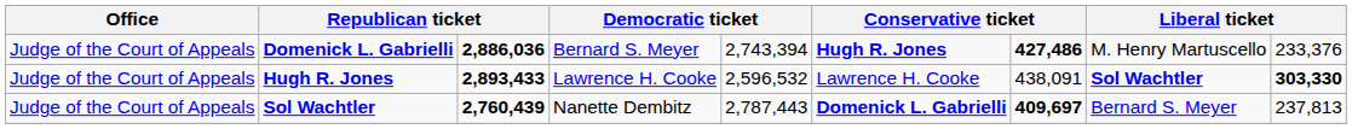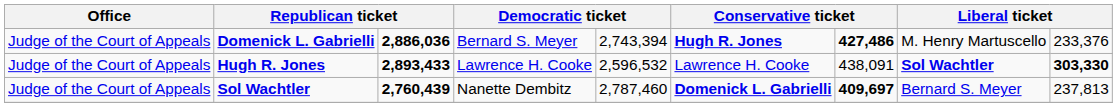row 4 | column 5: 2,787,443 -> 2,787,460
